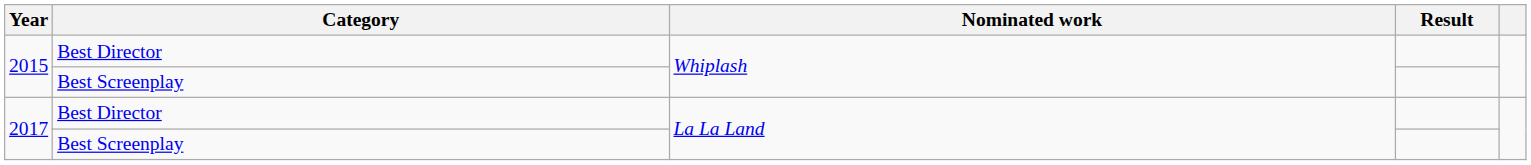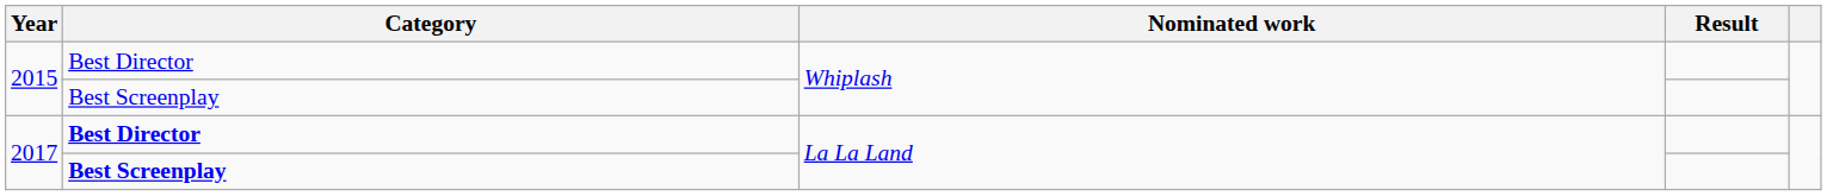2017 / Best Director | Category: normal -> bold
2017 / Best Screenplay | Category: normal -> bold
